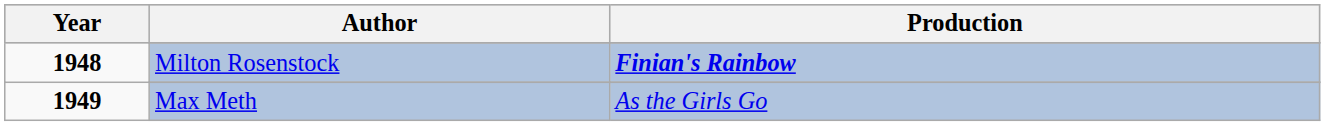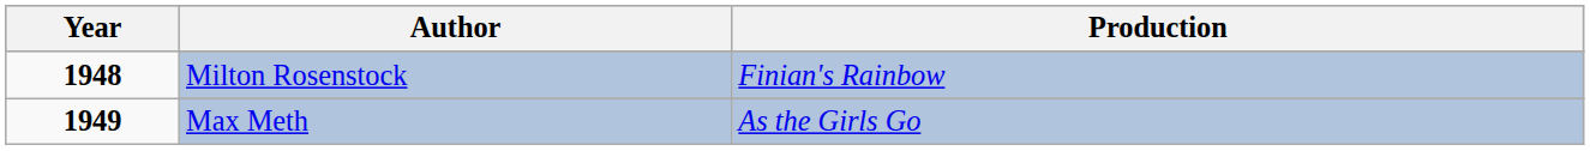Milton Rosenstock | Production: bold -> normal
